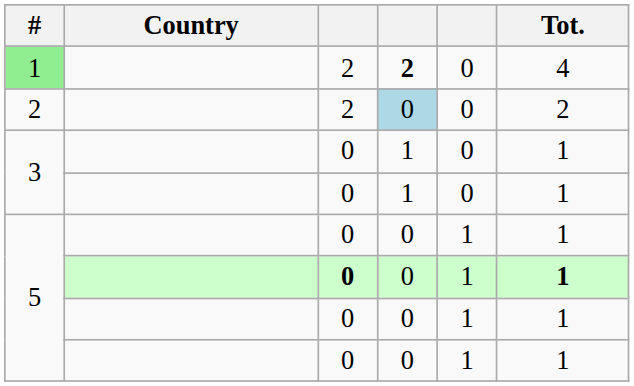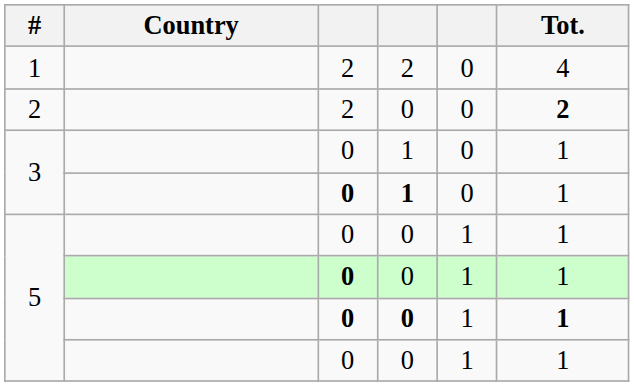row 2 | #: lightgreen background -> no background
row 2 | column 4: bold -> normal
row 3 | column 4: lightblue background -> no background
row 3 | Tot.: normal -> bold
row 5 | column 3: normal -> bold
row 5 | column 4: normal -> bold
row 7 | Tot.: bold -> normal
row 8 | column 3: normal -> bold
row 8 | column 4: normal -> bold
row 8 | Tot.: normal -> bold
